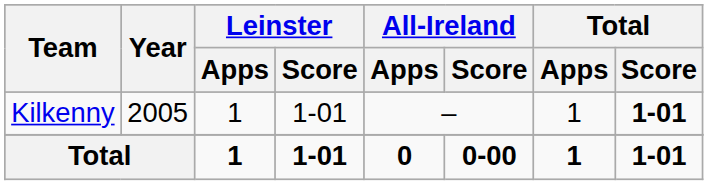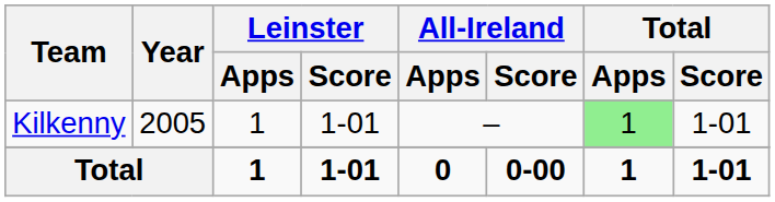Kilkenny | Total / Apps: no background -> lightgreen background
Kilkenny | Total / Score: bold -> normal
